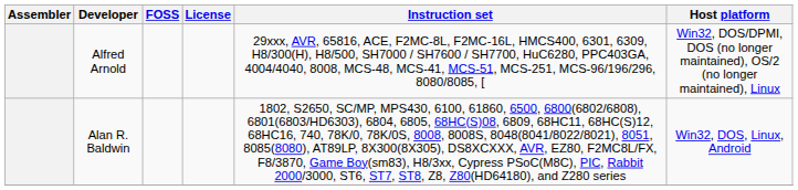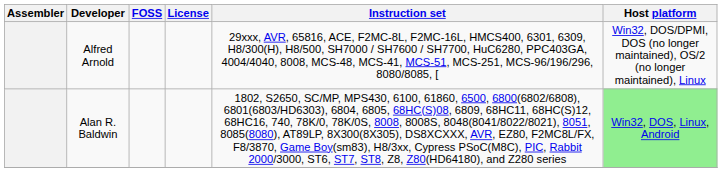Alan R. Baldwin | Host platform: no background -> lightgreen background
